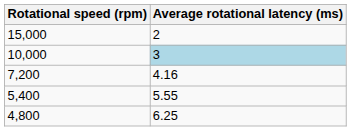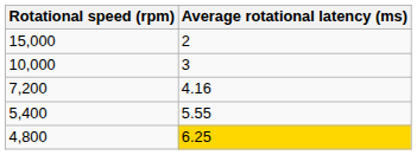10,000 | Average rotational latency (ms): lightblue background -> no background
4,800 | Average rotational latency (ms): no background -> gold background
